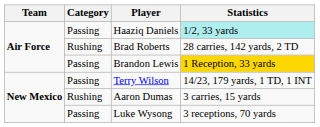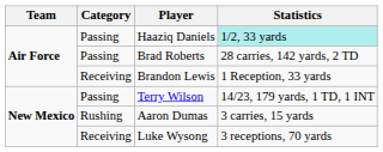Brad Roberts | Category: Rushing -> Passing
Brandon Lewis | Category: Passing -> Receiving
Brandon Lewis | Statistics: gold background -> no background
Luke Wysong | Category: Passing -> Receiving
